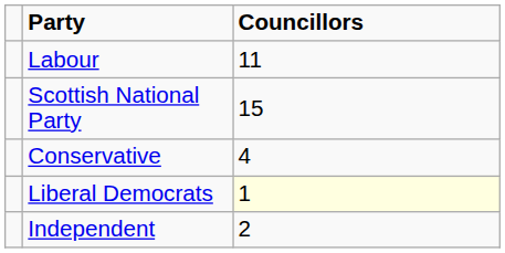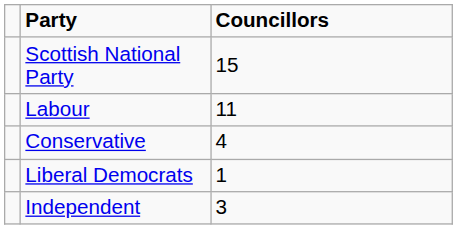rows swapped: Scottish National Party <-> Labour
Liberal Democrats | Councillors: lightyellow background -> no background
Independent | Councillors: 2 -> 3
